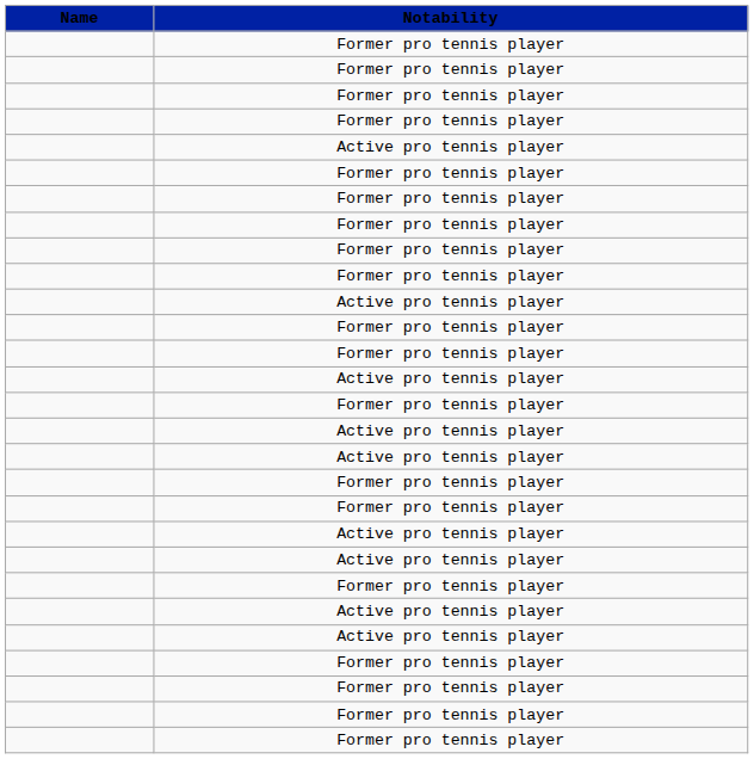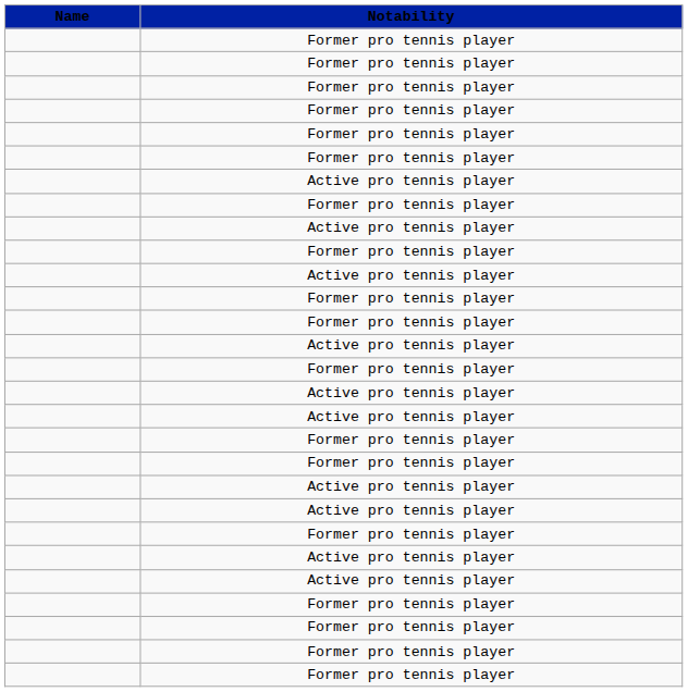row 6 | Notability: Active pro tennis player -> Former pro tennis player
row 8 | Notability: Former pro tennis player -> Active pro tennis player
row 10 | Notability: Former pro tennis player -> Active pro tennis player
